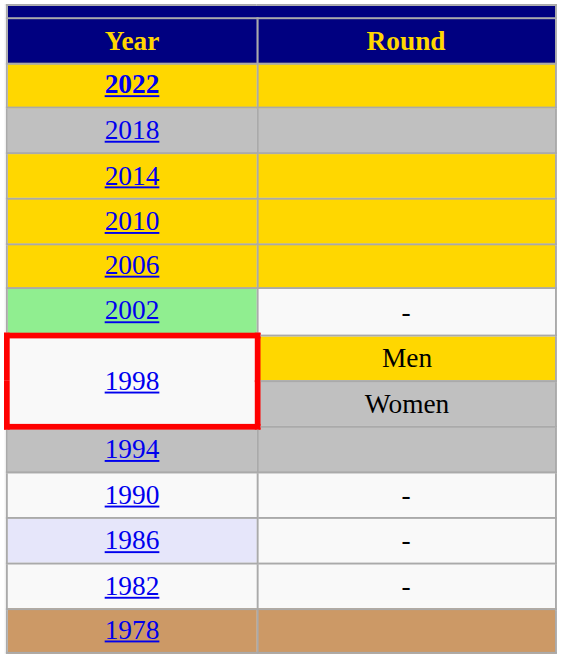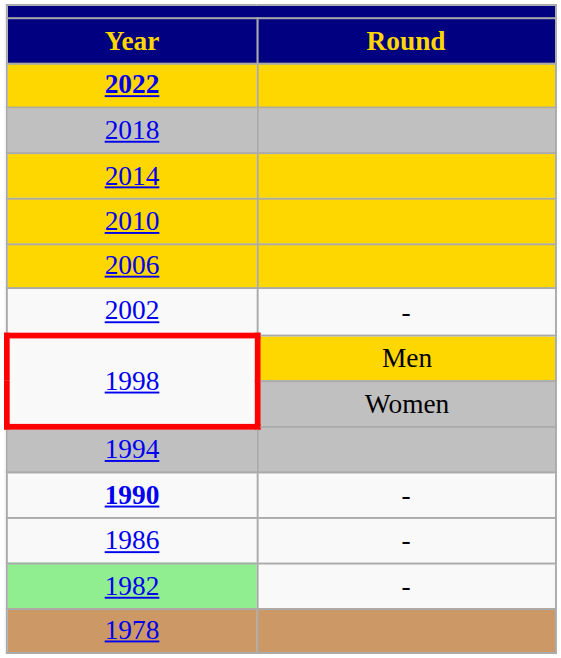row 8 | Year: lightgreen background -> no background
row 12 | Year: normal -> bold
row 13 | Year: lavender background -> no background
row 14 | Year: no background -> lightgreen background
